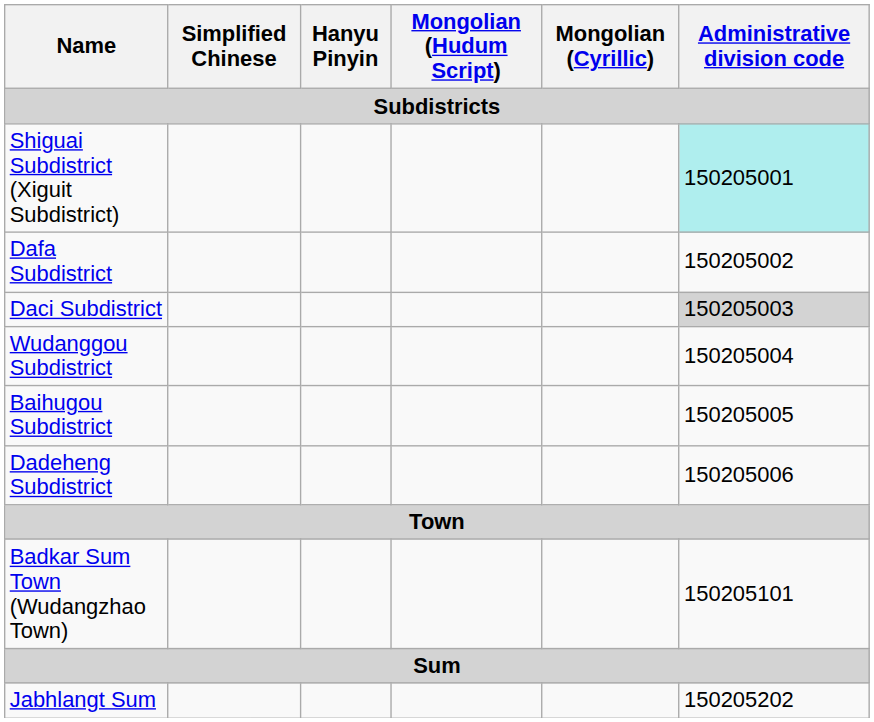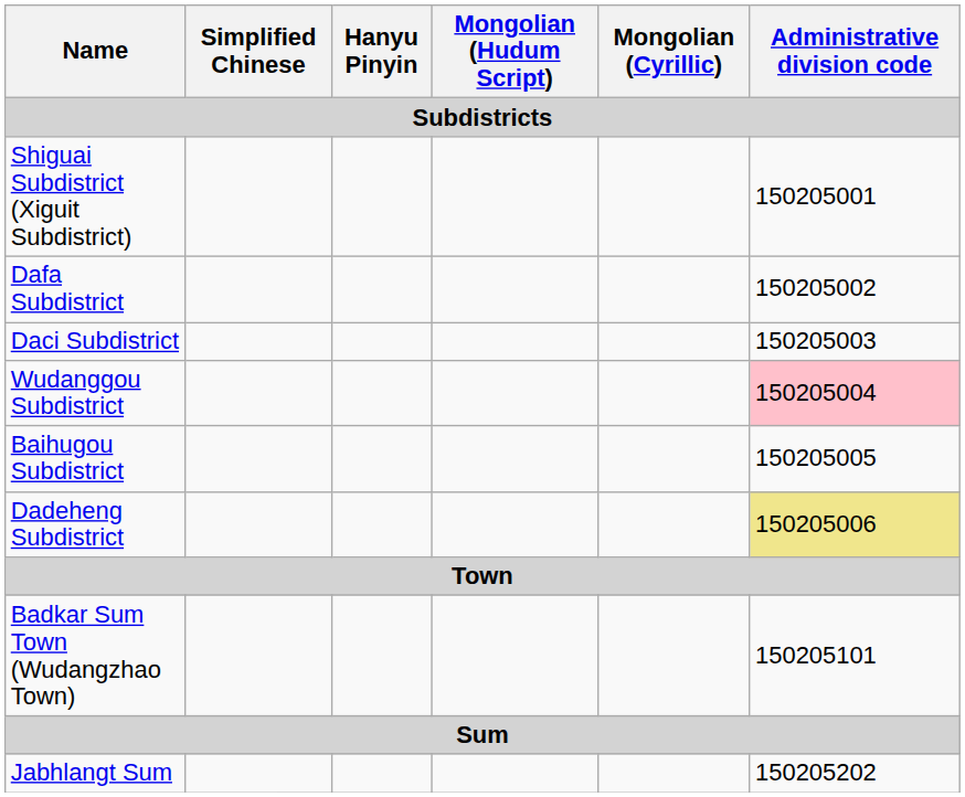Shiguai Subdistrict (Xiguit Subdistrict) | Administrative division code: paleturquoise background -> no background
Daci Subdistrict | Administrative division code: lightgrey background -> no background
Wudanggou Subdistrict | Administrative division code: no background -> pink background
Dadeheng Subdistrict | Administrative division code: no background -> khaki background
